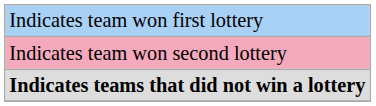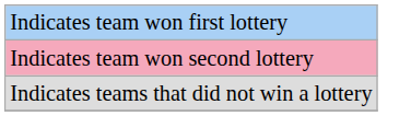row 3 | column 1: bold -> normal
